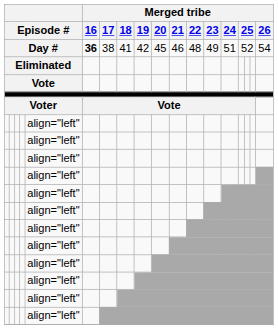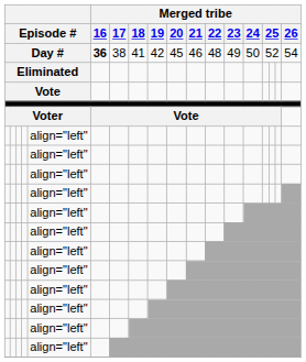Day # | Merged tribe / 24: 51 -> 50
